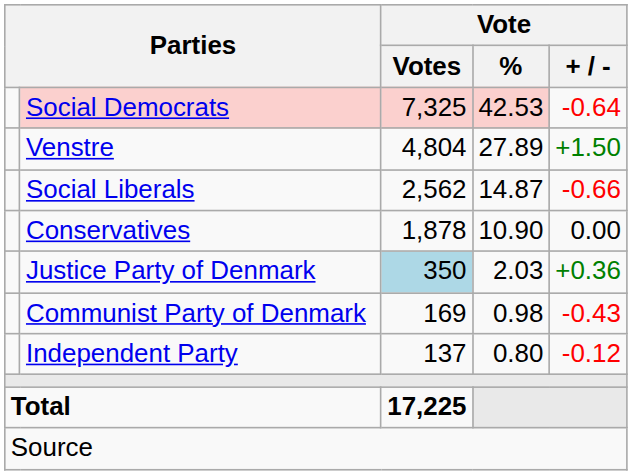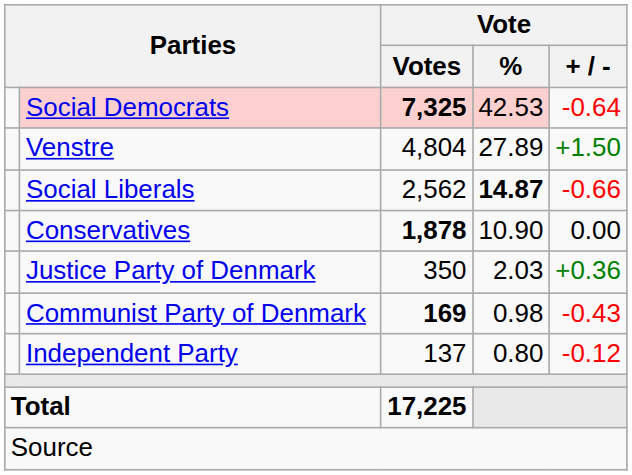Social Democrats | Vote / Votes: normal -> bold
Social Liberals | Vote / %: normal -> bold
Conservatives | Vote / Votes: normal -> bold
Justice Party of Denmark | Vote / Votes: lightblue background -> no background
Communist Party of Denmark | Vote / Votes: normal -> bold
